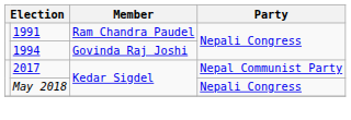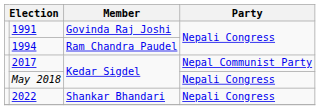1991 | Member: Ram Chandra Paudel -> Govinda Raj Joshi
1994 | Member: Govinda Raj Joshi -> Ram Chandra Paudel
+ row: 2022 | Shankar Bhandari | Nepali Congress
